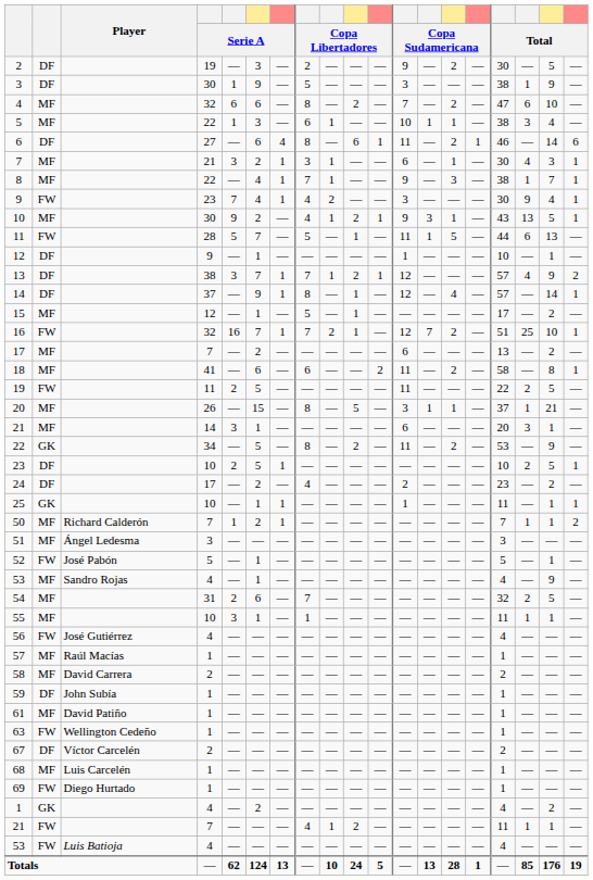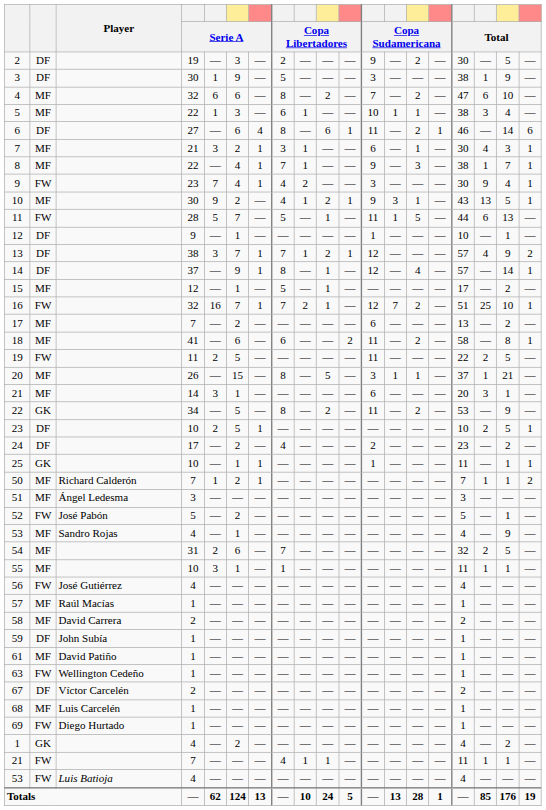52 | column 6: 1 -> 2
21 / FW | column 10: 2 -> 1
